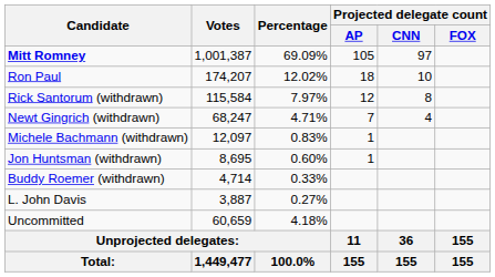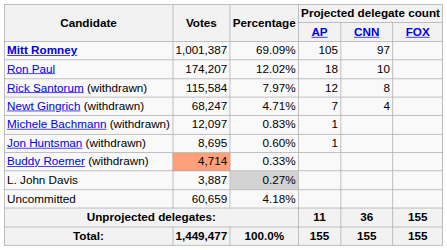Buddy Roemer (withdrawn) | Votes: no background -> lightsalmon background
L. John Davis | Percentage: no background -> lightgrey background
